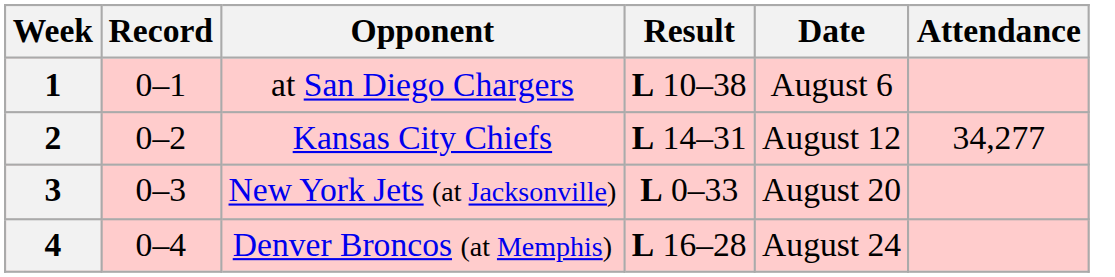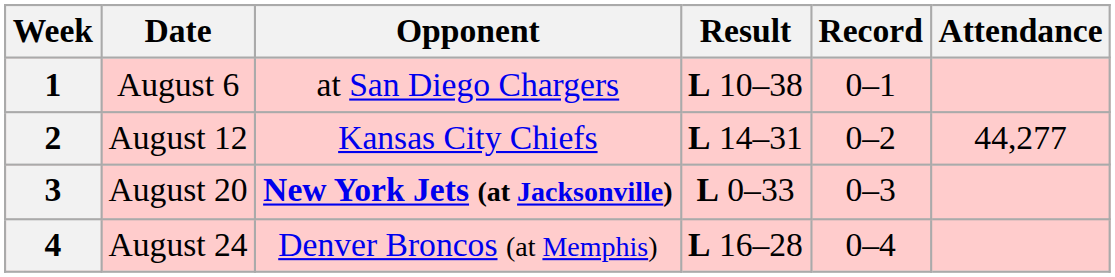columns swapped: Date <-> Record
2 | Attendance: 34,277 -> 44,277
3 | Opponent: normal -> bold
